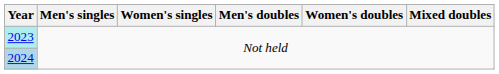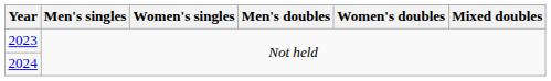2023 | Year: paleturquoise background -> no background
2024 | Year: lightblue background -> no background
